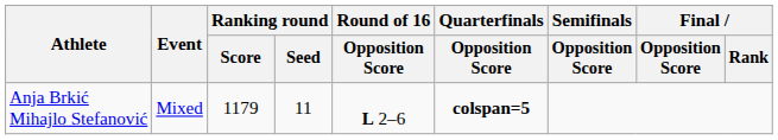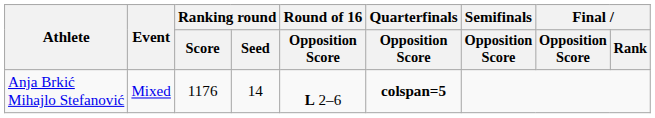Anja Brkić Mihajlo Stefanović | Ranking round / Score: 1179 -> 1176
Anja Brkić Mihajlo Stefanović | Ranking round / Seed: 11 -> 14
